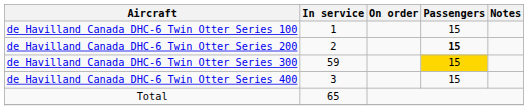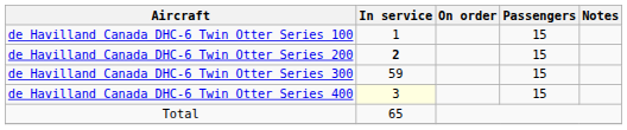de Havilland Canada DHC-6 Twin Otter Series 200 | In service: normal -> bold
de Havilland Canada DHC-6 Twin Otter Series 200 | Passengers: bold -> normal
de Havilland Canada DHC-6 Twin Otter Series 300 | Passengers: gold background -> no background
de Havilland Canada DHC-6 Twin Otter Series 400 | In service: no background -> lightyellow background
